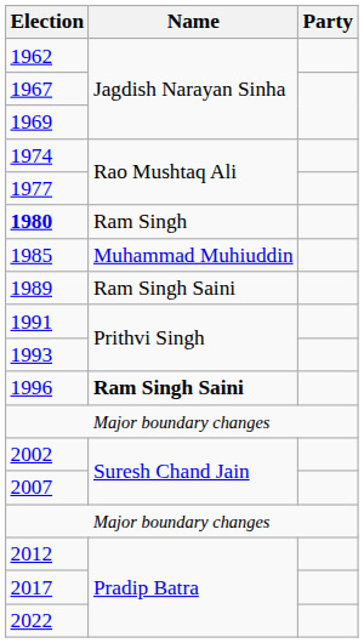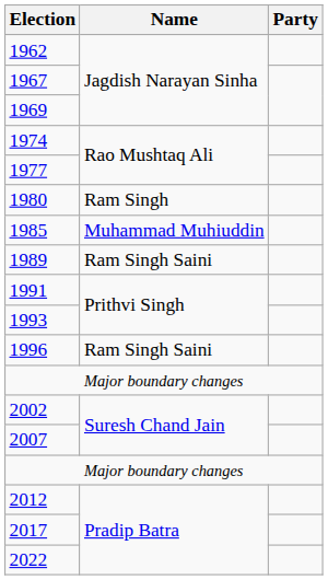1980 | Election: bold -> normal
1996 | Name: bold -> normal
